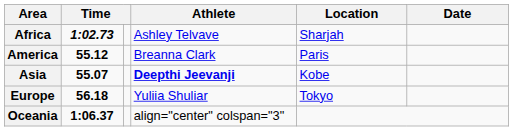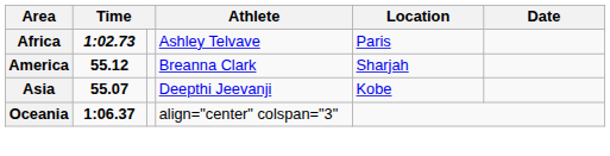Africa | Location: Sharjah -> Paris
America | Location: Paris -> Sharjah
Asia | Athlete: bold -> normal
- row: Europe | 56.18 | Yuliia Shuliar | Tokyo
